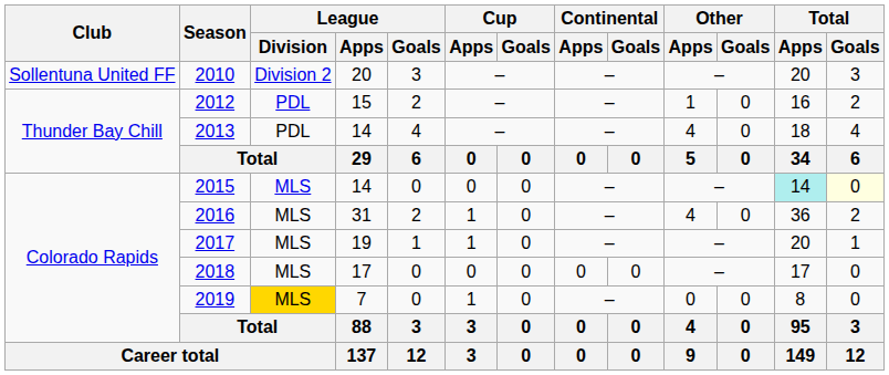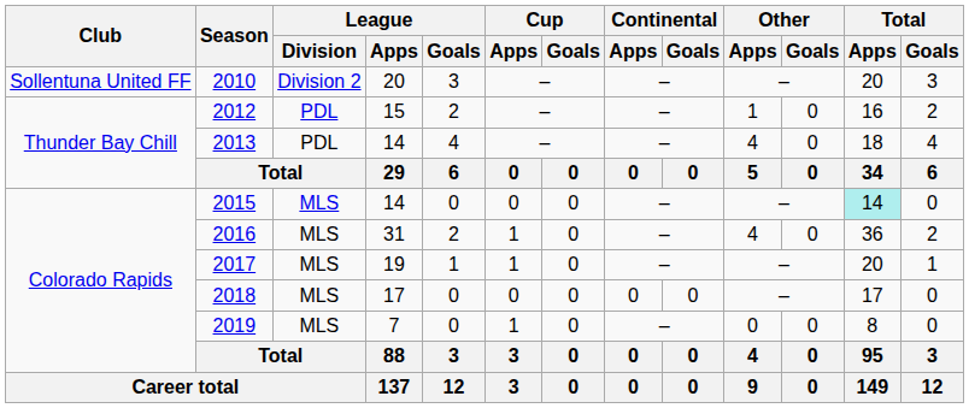2015 | Total / Goals: lightyellow background -> no background
2019 | League / Division: gold background -> no background
